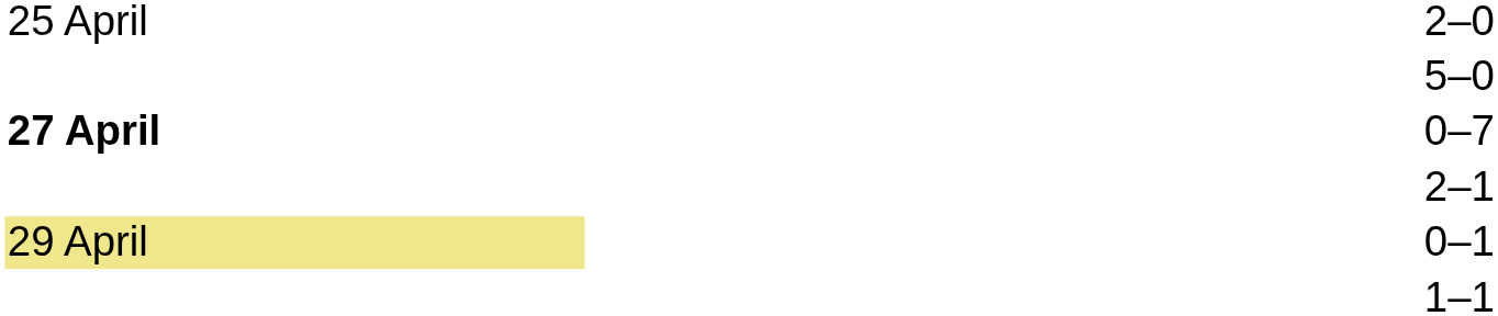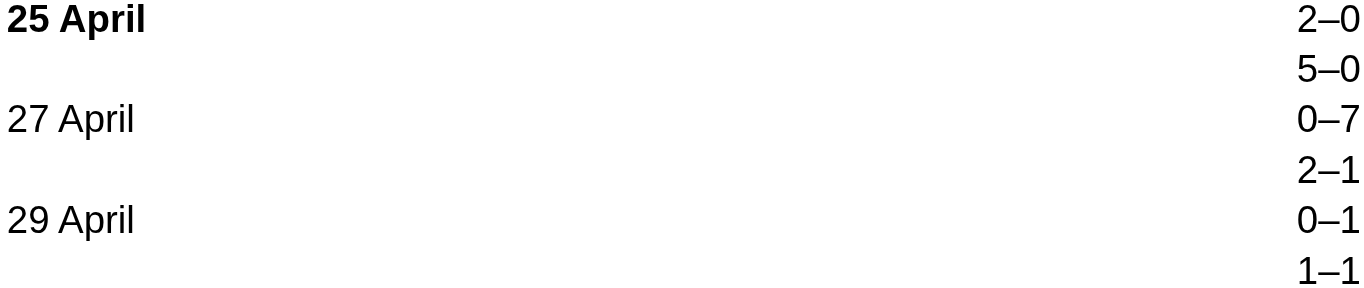2–0 | column 1: normal -> bold
0–7 | column 1: bold -> normal
0–1 | column 1: khaki background -> no background
